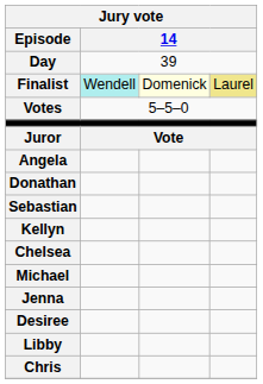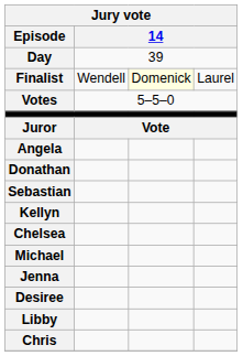Finalist | column 2: paleturquoise background -> no background
Finalist | column 4: khaki background -> no background
